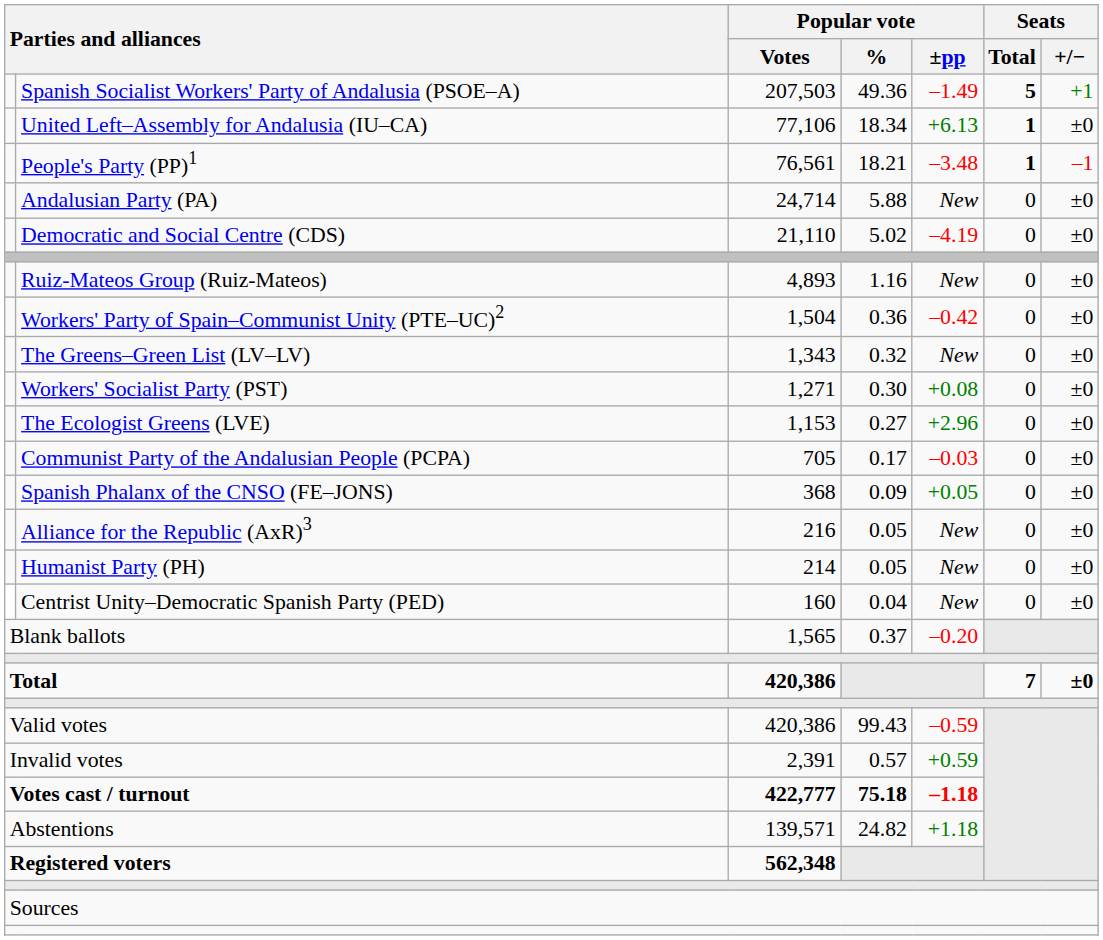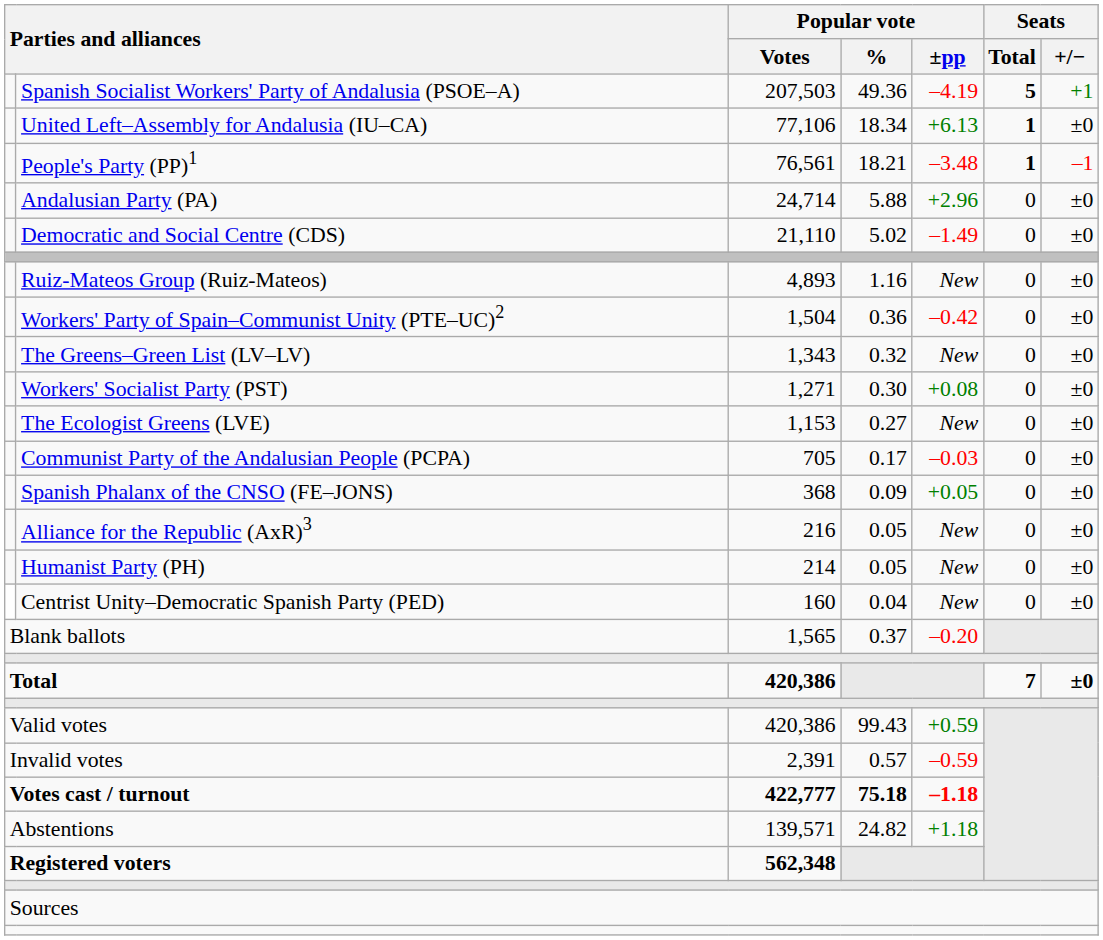Spanish Socialist Workers' Party of Andalusia (PSOE–A) | Popular vote / ±pp: –1.49 -> –4.19
Andalusian Party (PA) | Popular vote / ±pp: New -> +2.96
Democratic and Social Centre (CDS) | Popular vote / ±pp: –4.19 -> –1.49
The Ecologist Greens (LVE) | Popular vote / ±pp: +2.96 -> New
Valid votes | Popular vote / ±pp: –0.59 -> +0.59
Invalid votes | Popular vote / ±pp: +0.59 -> –0.59
